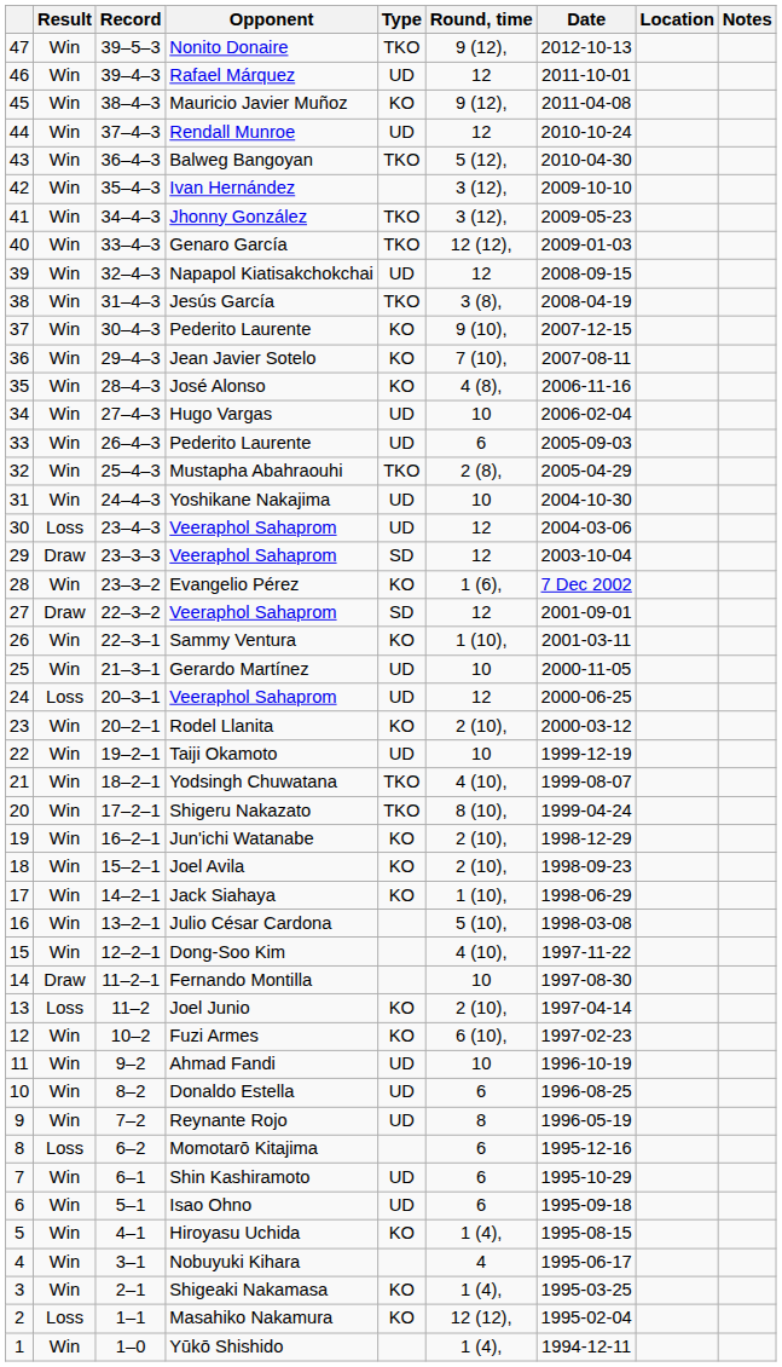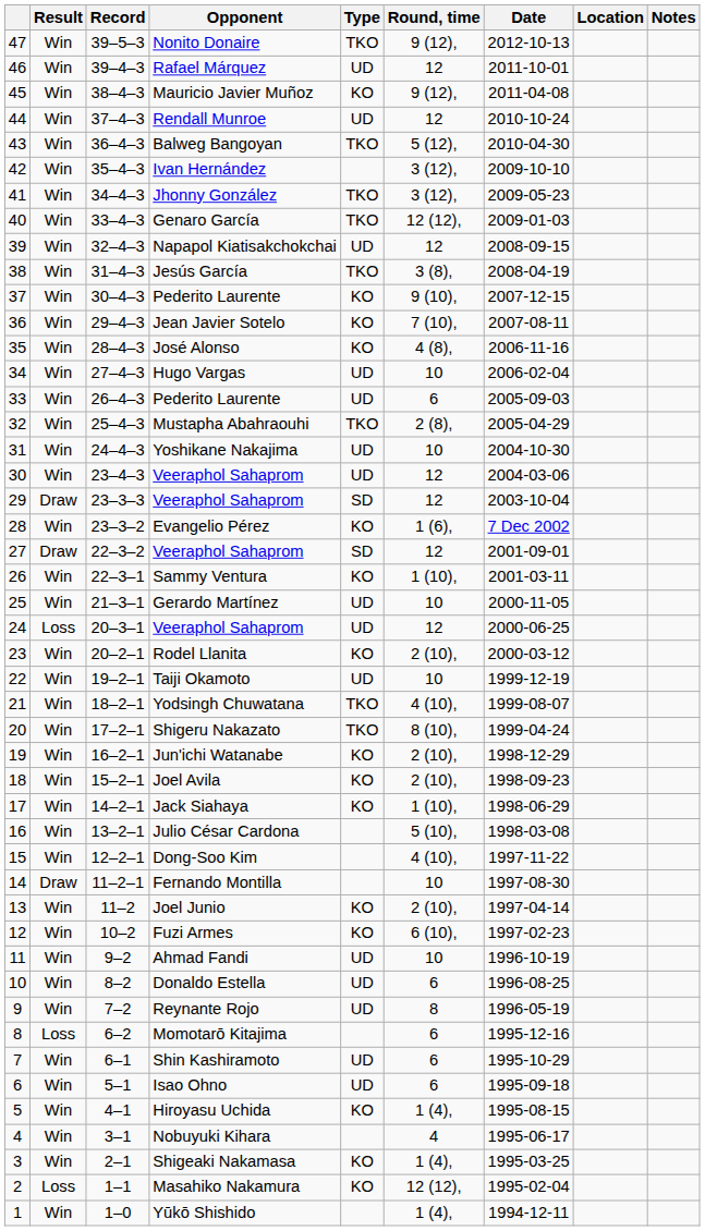30 / Veeraphol Sahaprom | Result: Loss -> Win
Joel Junio | Result: Loss -> Win
